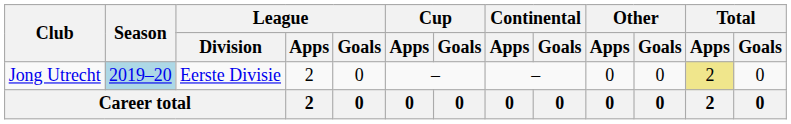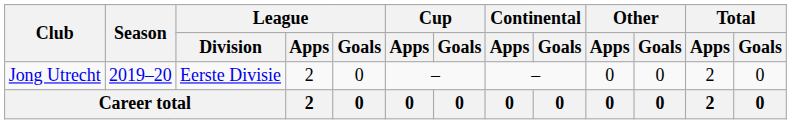Jong Utrecht | Season: lightblue background -> no background
Jong Utrecht | Total / Apps: khaki background -> no background
